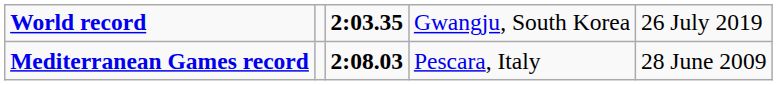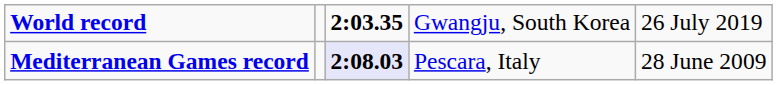Mediterranean Games record | column 3: no background -> lavender background
